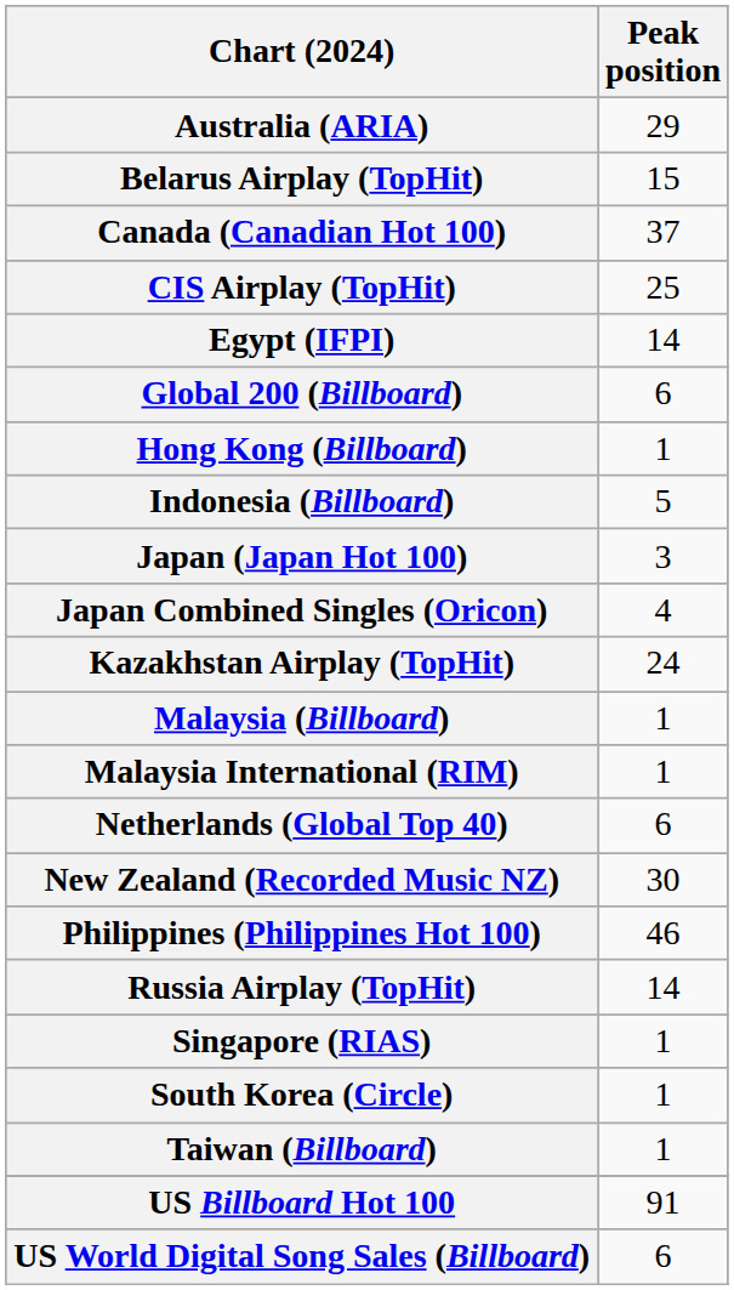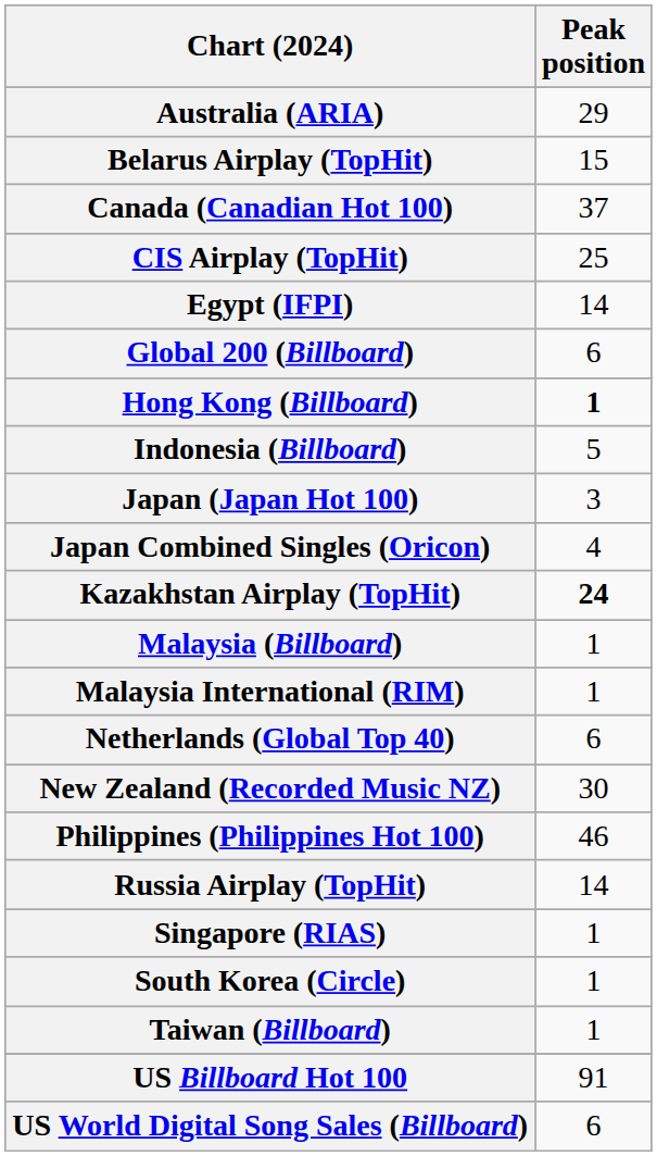Hong Kong (Billboard) | Peak position: normal -> bold
Kazakhstan Airplay (TopHit) | Peak position: normal -> bold
